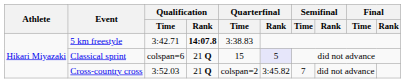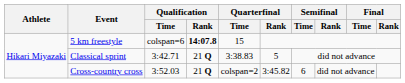5 km freestyle | Qualification / Time: 3:42.71 -> colspan=6
5 km freestyle | Quarterfinal / Time: 3:38.83 -> 15
Classical sprint | Qualification / Time: colspan=6 -> 3:42.71
Classical sprint | Quarterfinal / Time: 15 -> 3:38.83
Classical sprint | Quarterfinal / Rank: lavender background -> no background
Cross-country cross | Semifinal / Time: 7 -> 6
